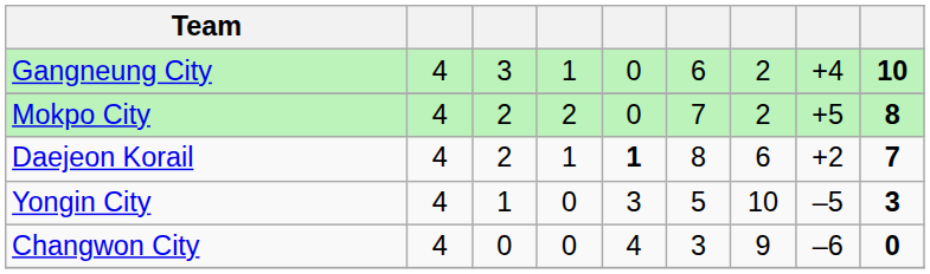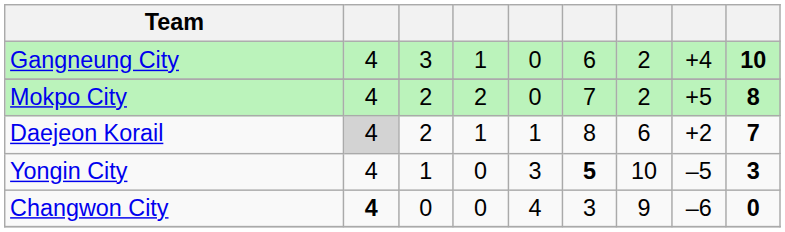Daejeon Korail | column 2: no background -> lightgrey background
Daejeon Korail | column 5: bold -> normal
Yongin City | column 6: normal -> bold
Changwon City | column 2: normal -> bold
